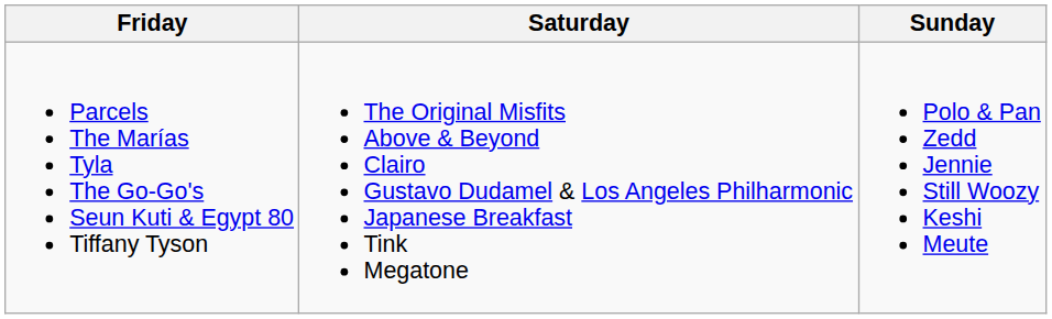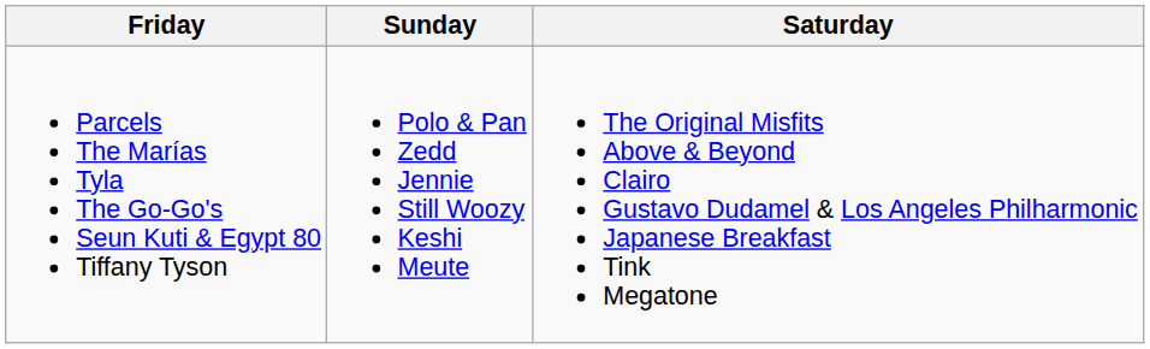columns swapped: Saturday <-> Sunday
